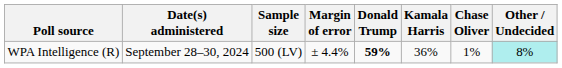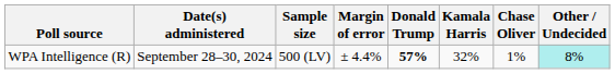WPA Intelligence (R) | Donald Trump: 59% -> 57%
WPA Intelligence (R) | Kamala Harris: 36% -> 32%
